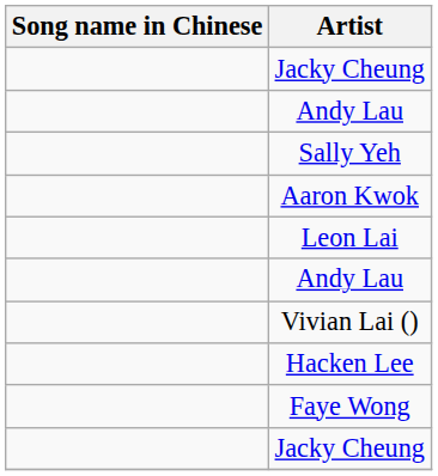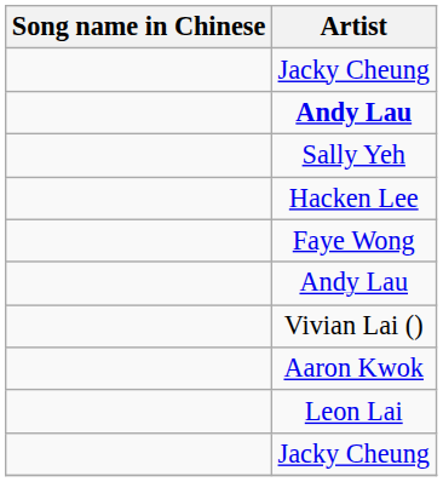row 3 | Artist: normal -> bold
row 5 | Artist: Aaron Kwok -> Hacken Lee
row 6 | Artist: Leon Lai -> Faye Wong
row 9 | Artist: Hacken Lee -> Aaron Kwok
row 10 | Artist: Faye Wong -> Leon Lai
